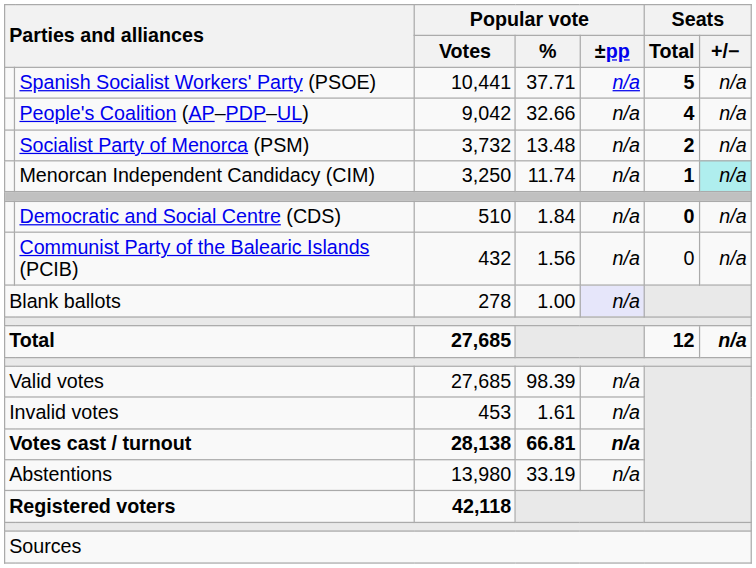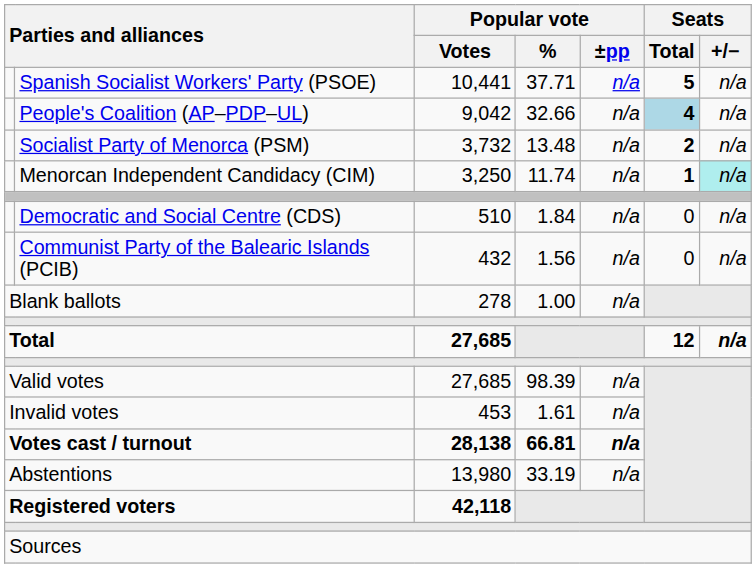People's Coalition (AP–PDP–UL) | Seats / Total: no background -> lightblue background
Democratic and Social Centre (CDS) | Seats / Total: bold -> normal
Blank ballots | Popular vote / ±pp: lavender background -> no background
